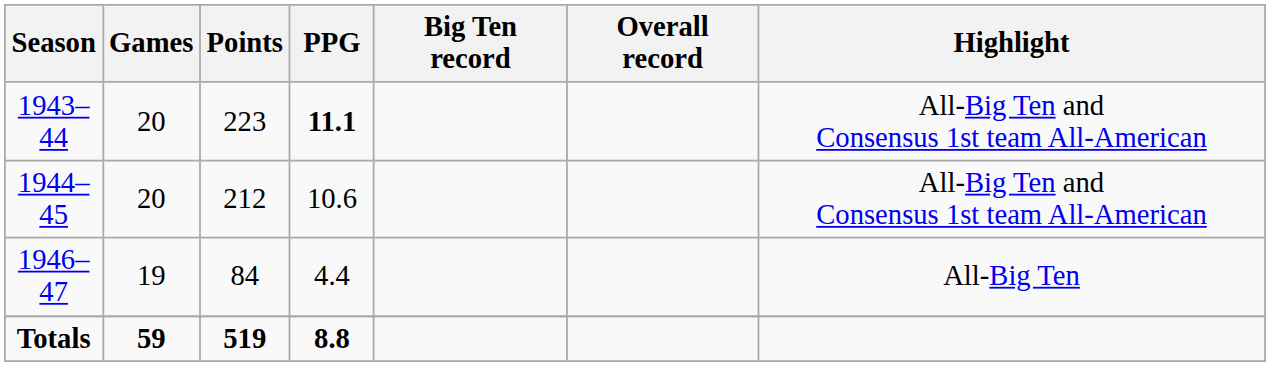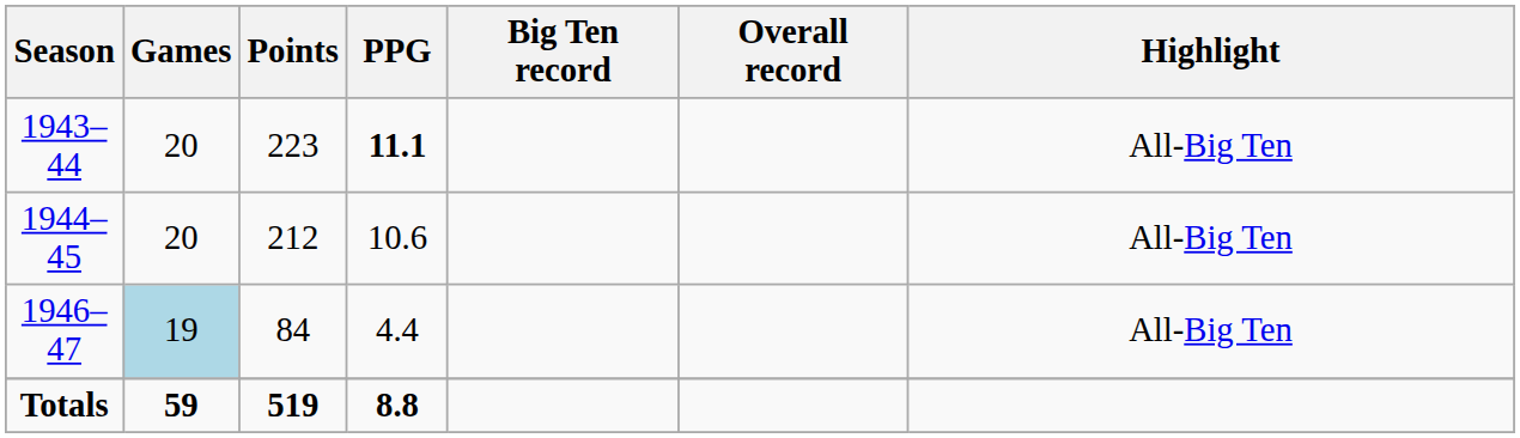1943–44 | Highlight: All-Big Ten and Consensus 1st team All-American -> All-Big Ten
1944–45 | Highlight: All-Big Ten and Consensus 1st team All-American -> All-Big Ten
1946–47 | Games: no background -> lightblue background
